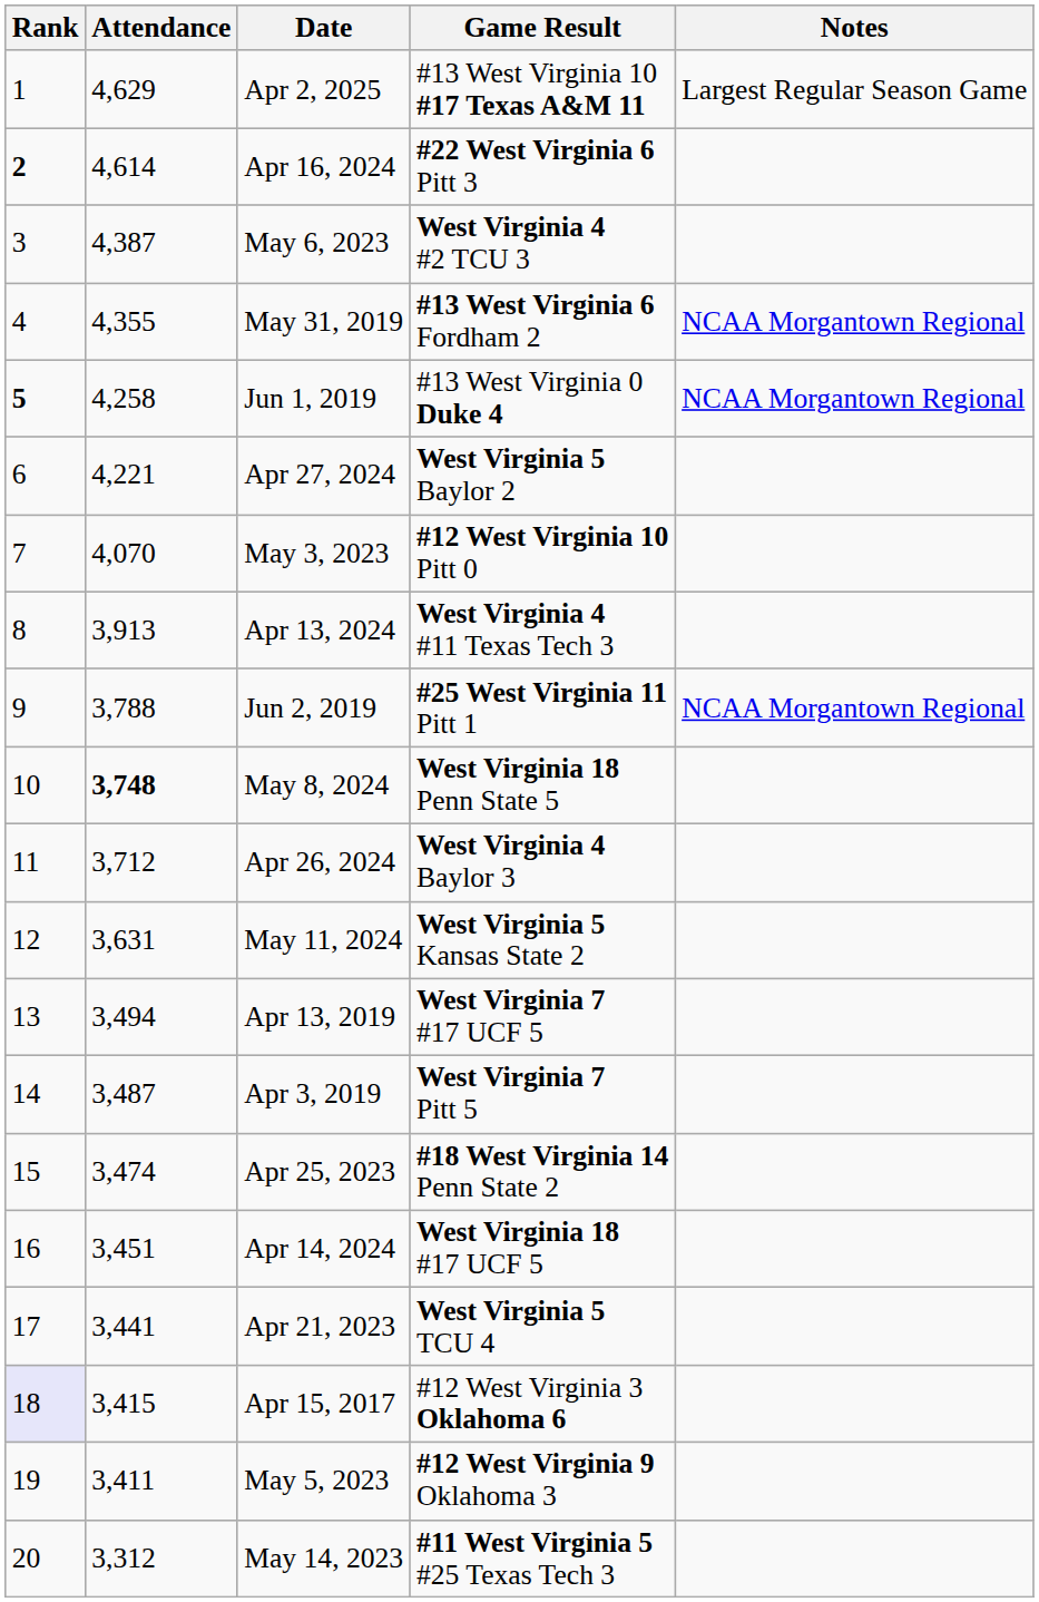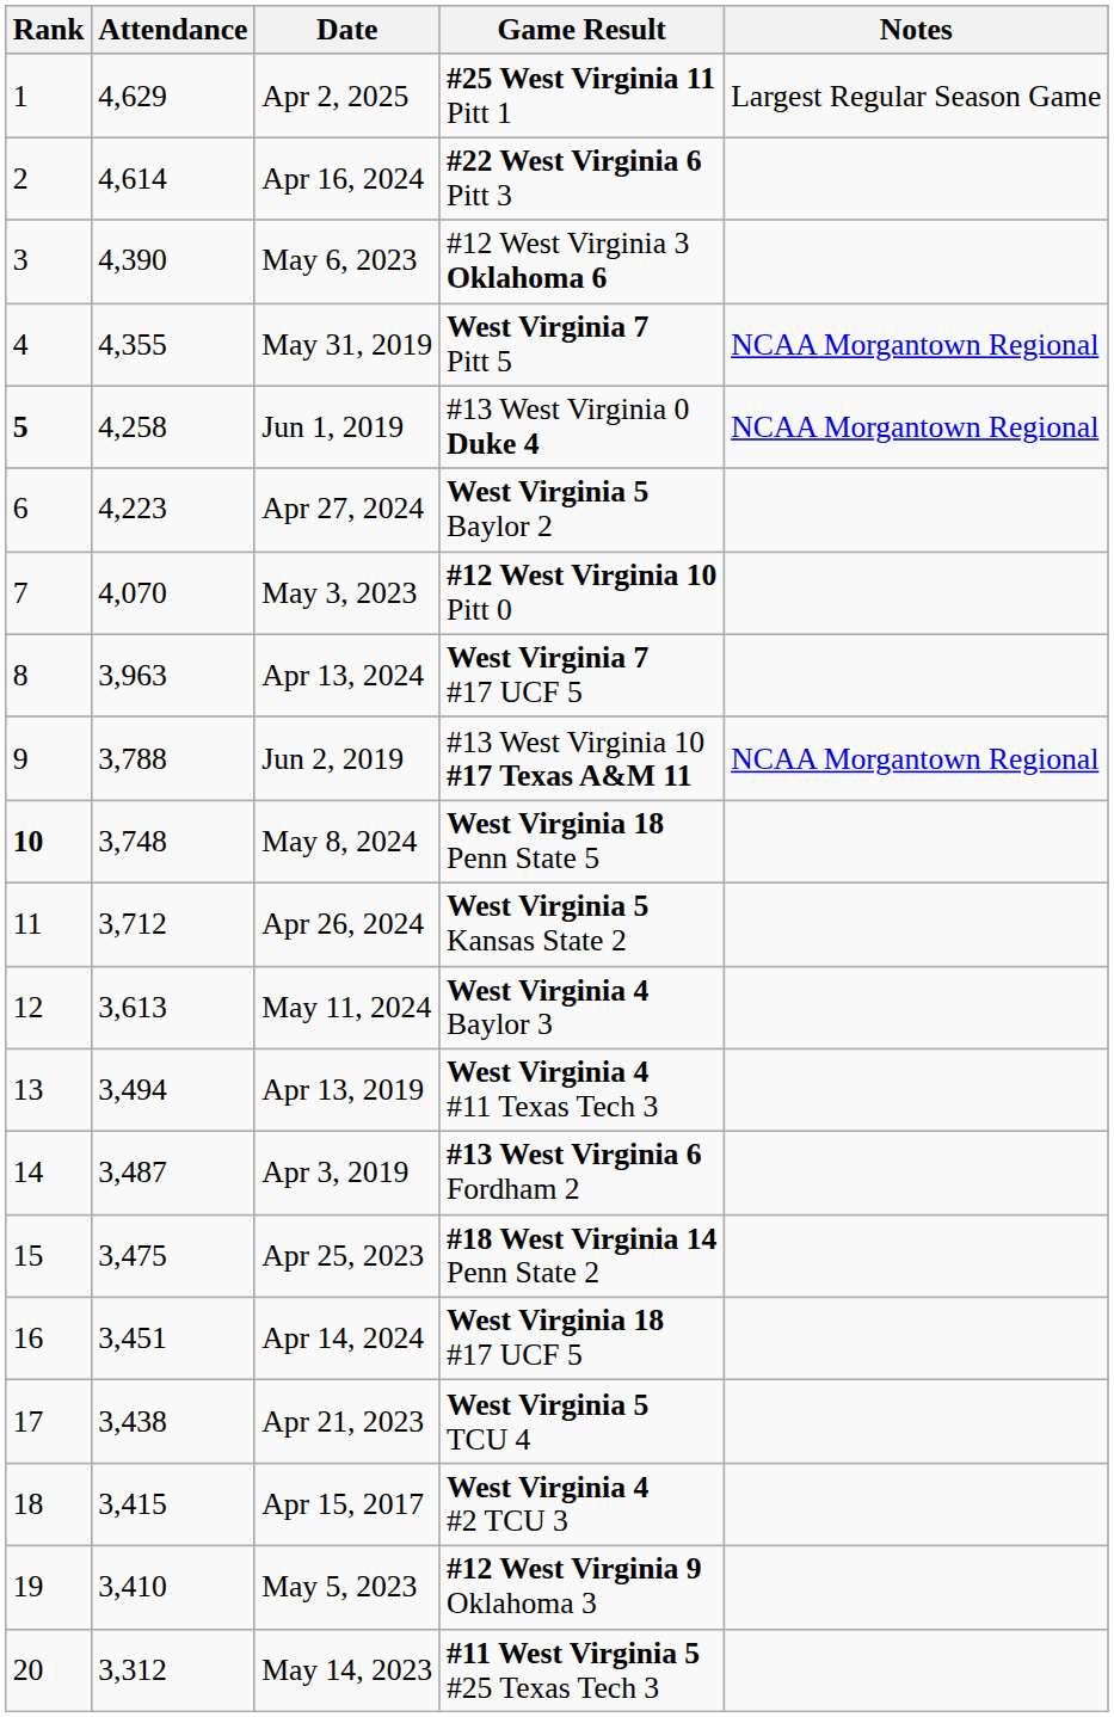Apr 2, 2025 | Game Result: #13 West Virginia 10 #17 Texas A&M 11 -> #25 West Virginia 11 Pitt 1
Apr 16, 2024 | Rank: bold -> normal
May 6, 2023 | Attendance: 4,387 -> 4,390
May 6, 2023 | Game Result: West Virginia 4 #2 TCU 3 -> #12 West Virginia 3 Oklahoma 6
May 31, 2019 | Game Result: #13 West Virginia 6 Fordham 2 -> West Virginia 7 Pitt 5
Apr 27, 2024 | Attendance: 4,221 -> 4,223
Apr 13, 2024 | Attendance: 3,913 -> 3,963
Apr 13, 2024 | Game Result: West Virginia 4 #11 Texas Tech 3 -> West Virginia 7 #17 UCF 5
Jun 2, 2019 | Game Result: #25 West Virginia 11 Pitt 1 -> #13 West Virginia 10 #17 Texas A&M 11
May 8, 2024 | Rank: normal -> bold
May 8, 2024 | Attendance: bold -> normal
Apr 26, 2024 | Game Result: West Virginia 4 Baylor 3 -> West Virginia 5 Kansas State 2
May 11, 2024 | Attendance: 3,631 -> 3,613
May 11, 2024 | Game Result: West Virginia 5 Kansas State 2 -> West Virginia 4 Baylor 3
Apr 13, 2019 | Game Result: West Virginia 7 #17 UCF 5 -> West Virginia 4 #11 Texas Tech 3
Apr 3, 2019 | Game Result: West Virginia 7 Pitt 5 -> #13 West Virginia 6 Fordham 2
Apr 25, 2023 | Attendance: 3,474 -> 3,475
Apr 21, 2023 | Attendance: 3,441 -> 3,438
Apr 15, 2017 | Rank: lavender background -> no background
Apr 15, 2017 | Game Result: #12 West Virginia 3 Oklahoma 6 -> West Virginia 4 #2 TCU 3
May 5, 2023 | Attendance: 3,411 -> 3,410
